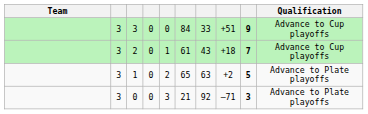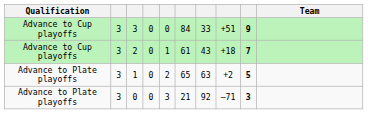columns swapped: Team <-> Qualification
